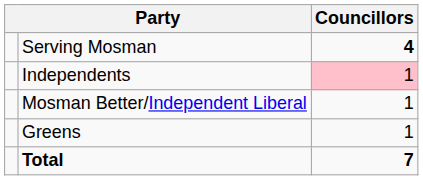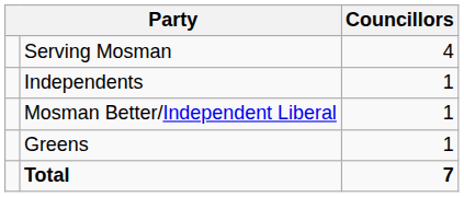Serving Mosman | Councillors: bold -> normal
Independents | Councillors: pink background -> no background
